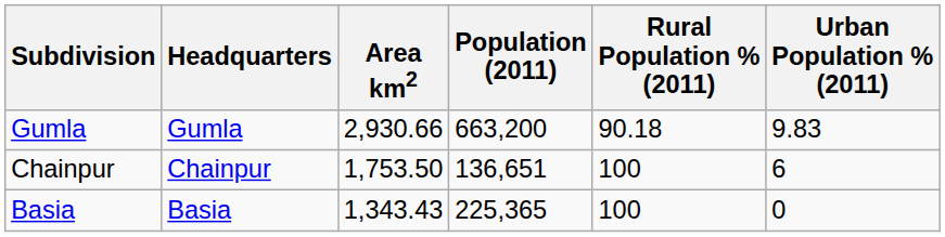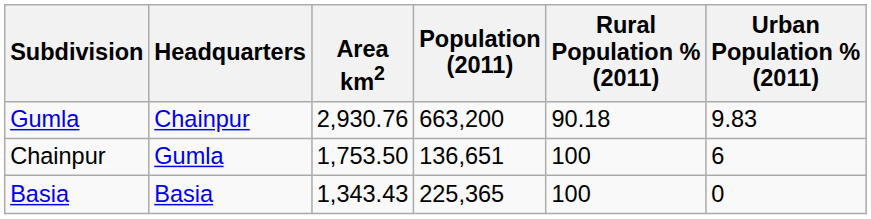row 2 | Headquarters: Gumla -> Chainpur
row 2 | Area km2: 2,930.66 -> 2,930.76
row 3 | Headquarters: Chainpur -> Gumla
